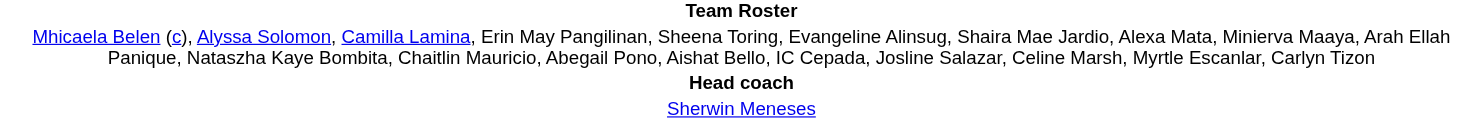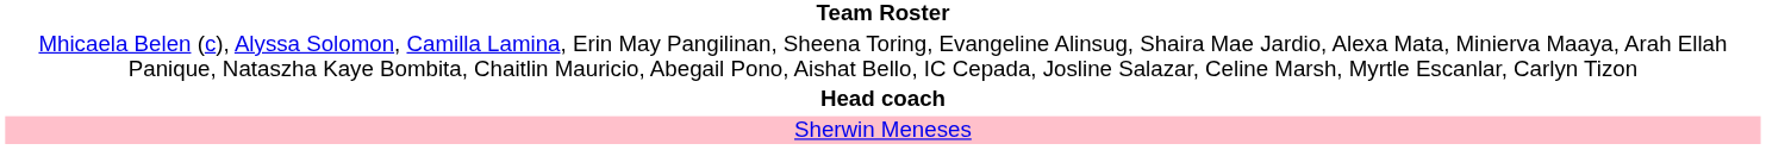row 4 | column 1: no background -> pink background
